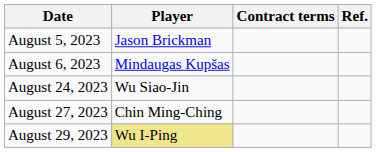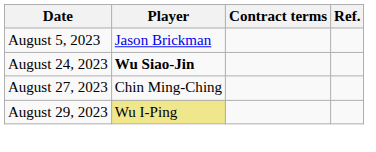- row: August 6, 2023 | Mindaugas Kupšas
August 24, 2023 | Player: normal -> bold
